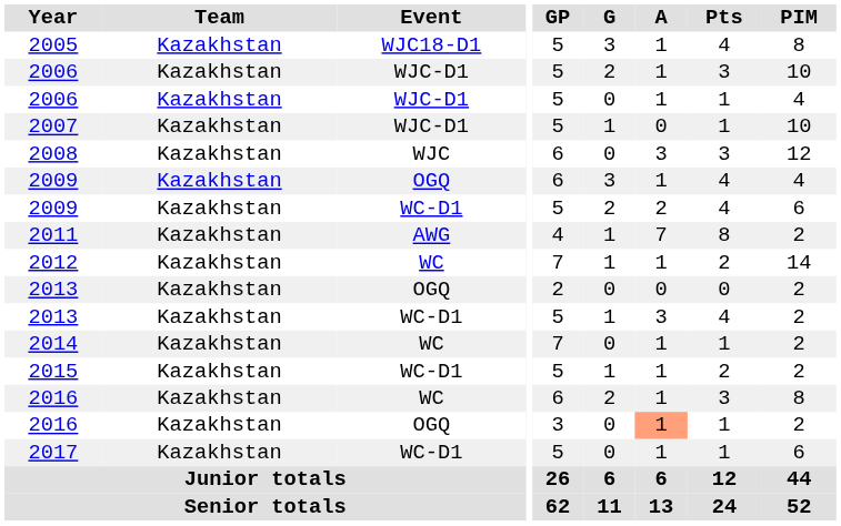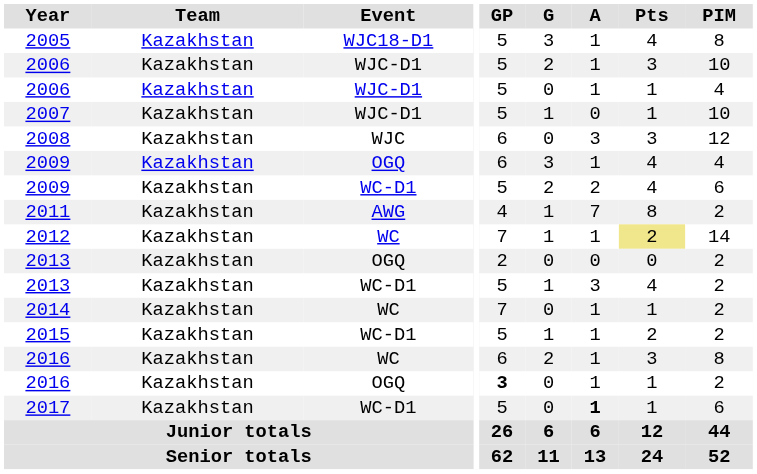2012 | Pts: no background -> khaki background
2016 / OGQ | GP: normal -> bold
2016 / OGQ | A: lightsalmon background -> no background
2017 | A: normal -> bold
